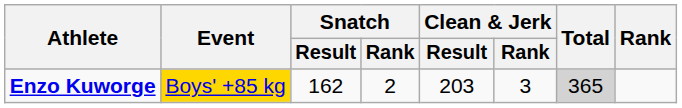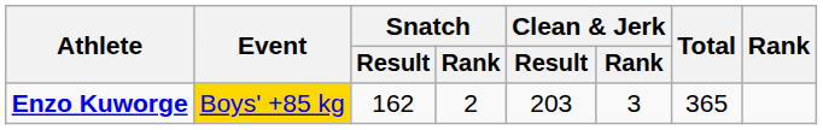Enzo Kuworge | Total: lightgrey background -> no background
